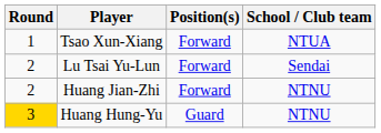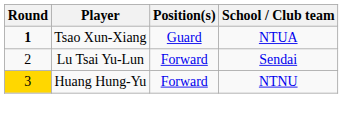Tsao Xun-Xiang | Round: normal -> bold
Tsao Xun-Xiang | Position(s): Forward -> Guard
- row: 2 | Huang Jian-Zhi | Forward | NTNU
Huang Hung-Yu | Position(s): Guard -> Forward
